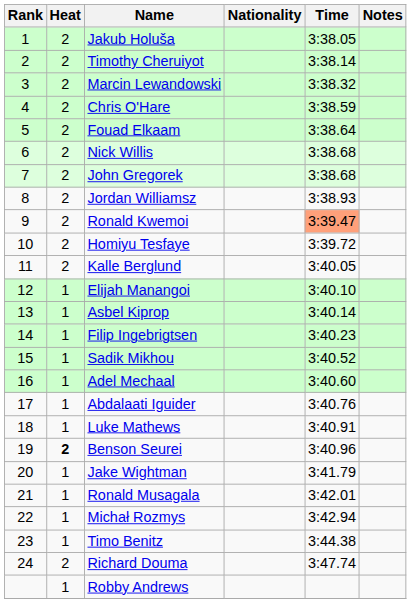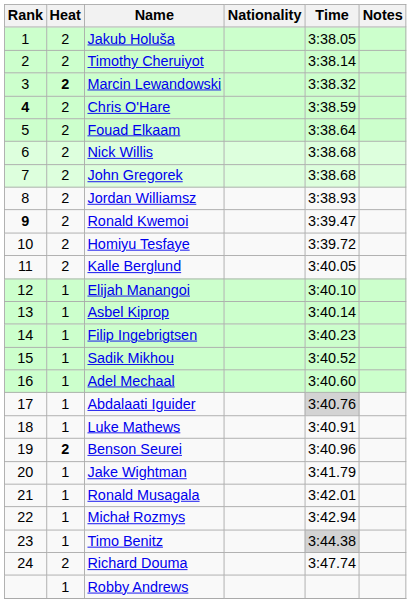Marcin Lewandowski | Heat: normal -> bold
Chris O'Hare | Rank: normal -> bold
Ronald Kwemoi | Rank: normal -> bold
Ronald Kwemoi | Time: lightsalmon background -> no background
Abdalaati Iguider | Time: no background -> lightgrey background
Timo Benitz | Time: no background -> lightgrey background
